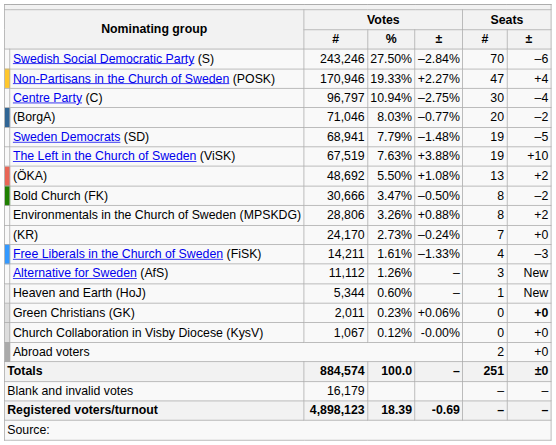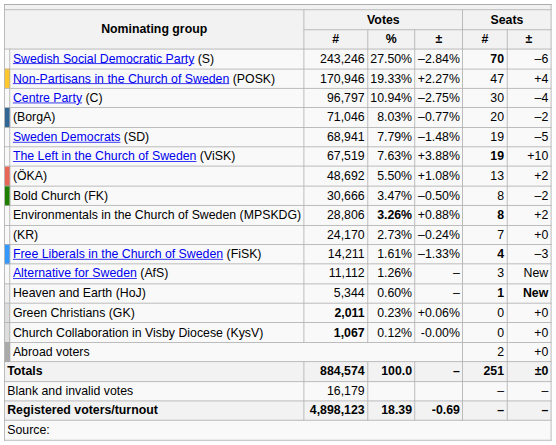Swedish Social Democratic Party (S) | Seats / #: normal -> bold
The Left in the Church of Sweden (ViSK) | Seats / #: normal -> bold
Environmentals in the Church of Sweden (MPSKDG) | Votes / %: normal -> bold
Environmentals in the Church of Sweden (MPSKDG) | Seats / #: normal -> bold
Free Liberals in the Church of Sweden (FiSK) | Seats / #: normal -> bold
Heaven and Earth (HoJ) | Seats / #: normal -> bold
Heaven and Earth (HoJ) | Seats / ±: normal -> bold
Green Christians (GK) | Votes / #: normal -> bold
Green Christians (GK) | Seats / ±: bold -> normal
Church Collaboration in Visby Diocese (KysV) | Votes / #: normal -> bold
